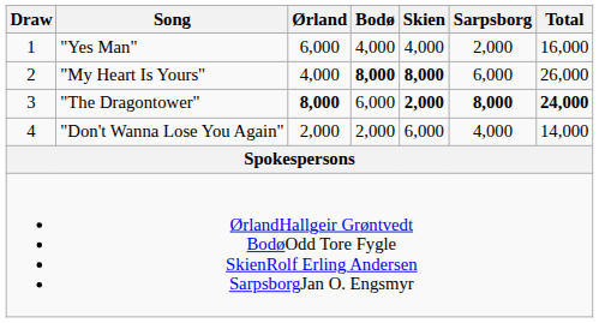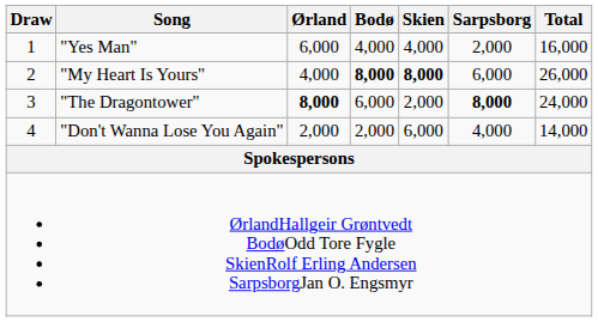"The Dragontower" | Skien: bold -> normal
"The Dragontower" | Total: bold -> normal
